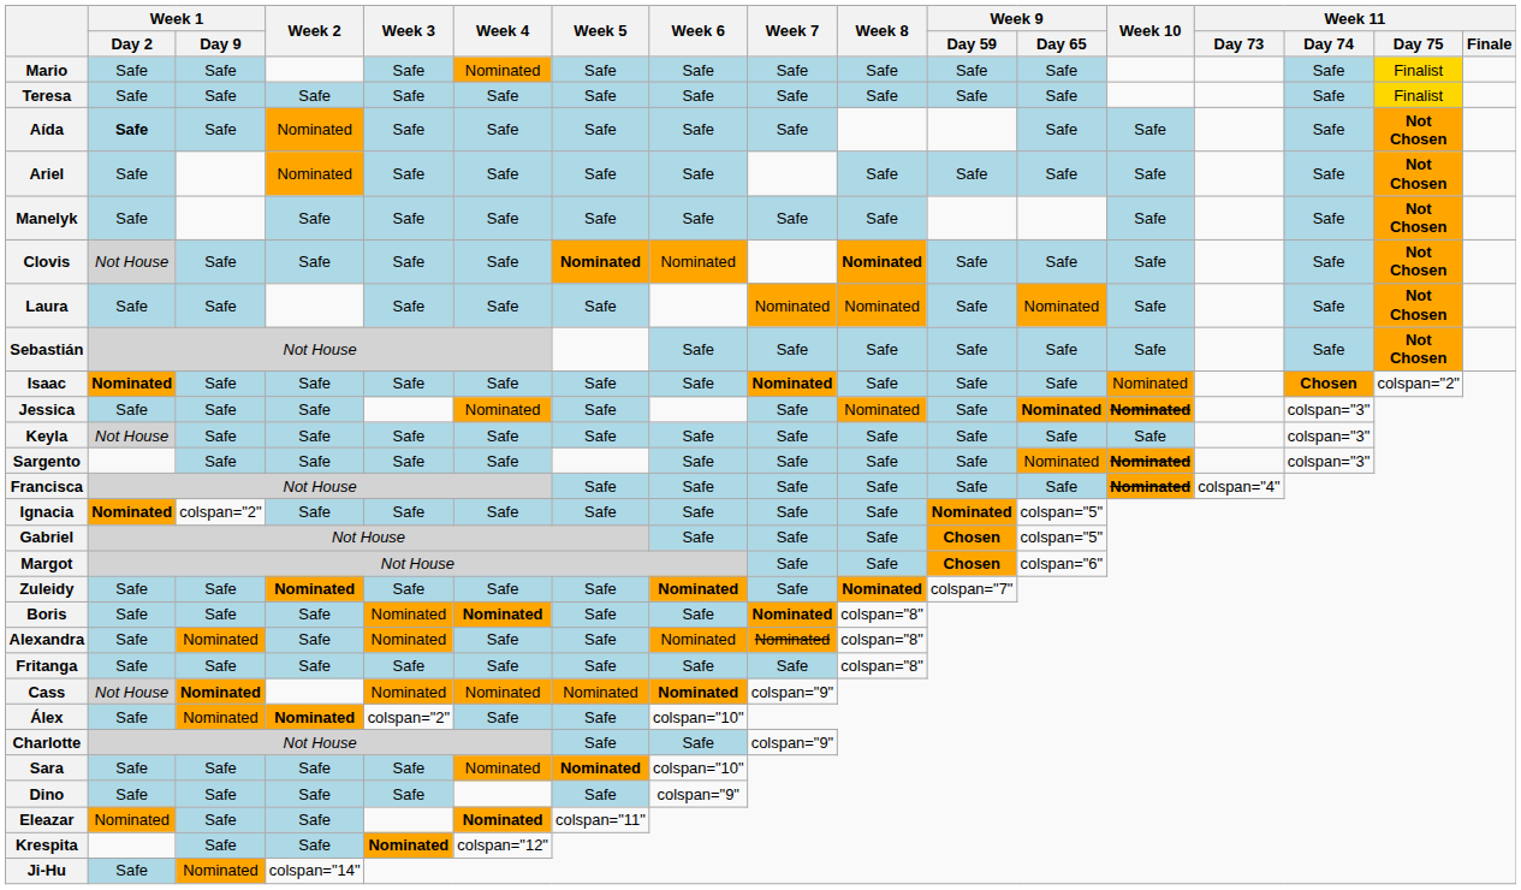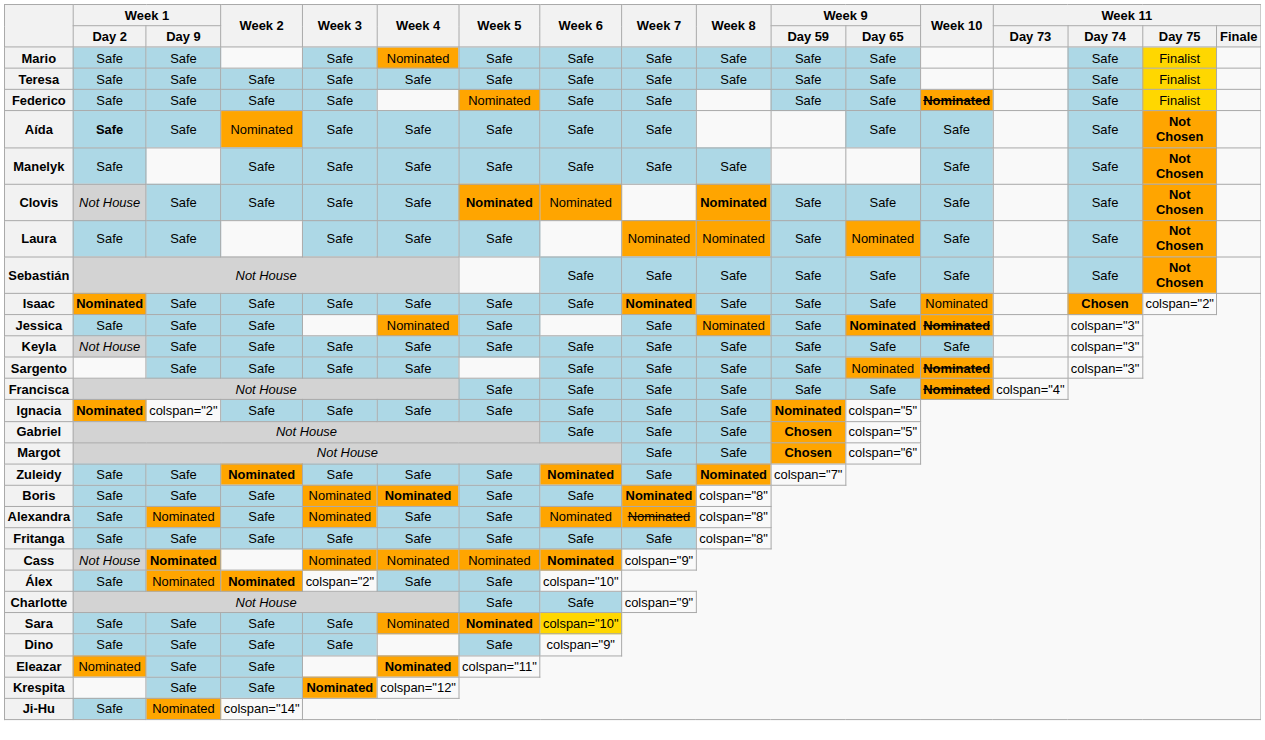+ row: Federico | Safe | Safe | Safe | Safe | Nominated | Safe | Safe | Safe | Safe | Nominated | Safe | Finalist
- row: Ariel | Safe | Nominated | Safe | Safe | Safe | Safe | Safe | Safe | Safe | Safe | Safe | Not Chosen
Sara | Week 6: no background -> gold background
